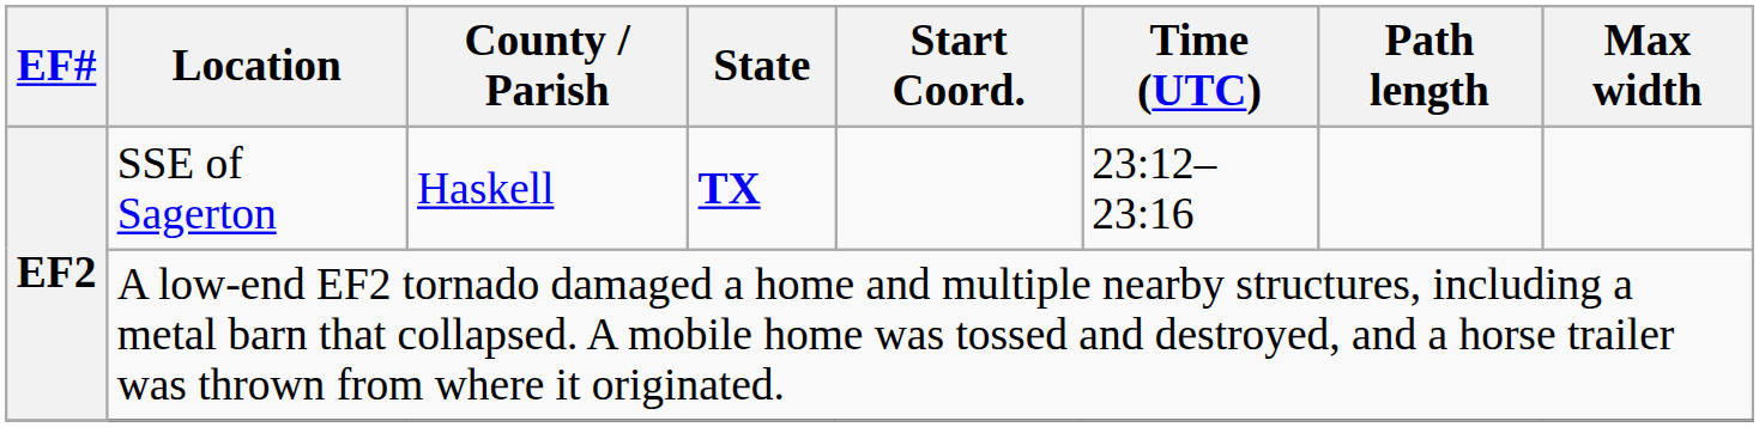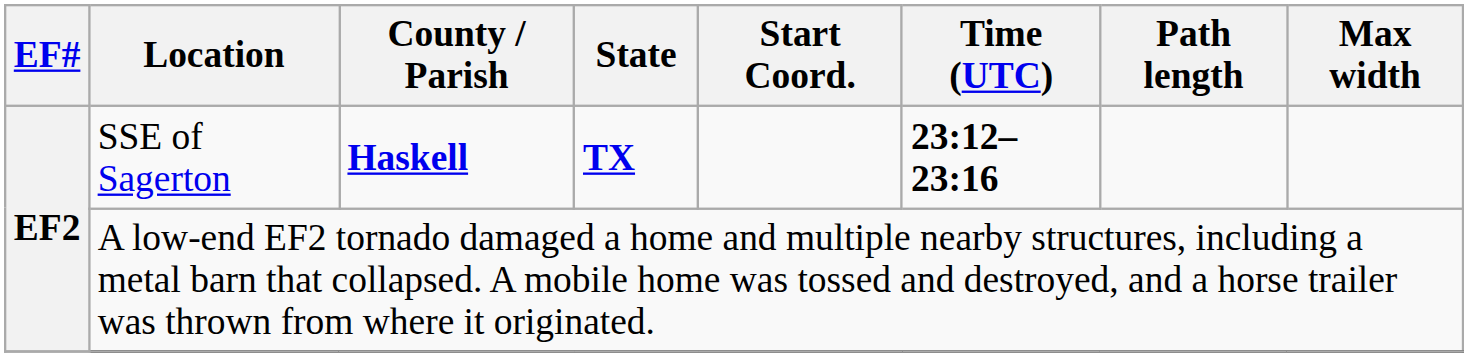SSE of Sagerton | County / Parish: normal -> bold
SSE of Sagerton | Time (UTC): normal -> bold
